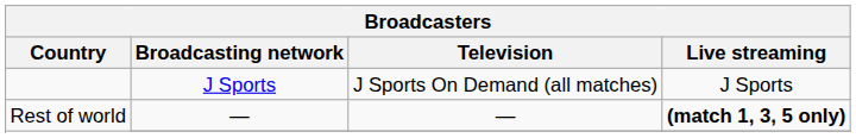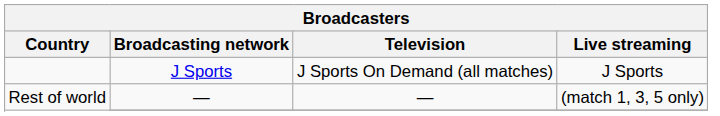Rest of world / — | Live streaming: bold -> normal
